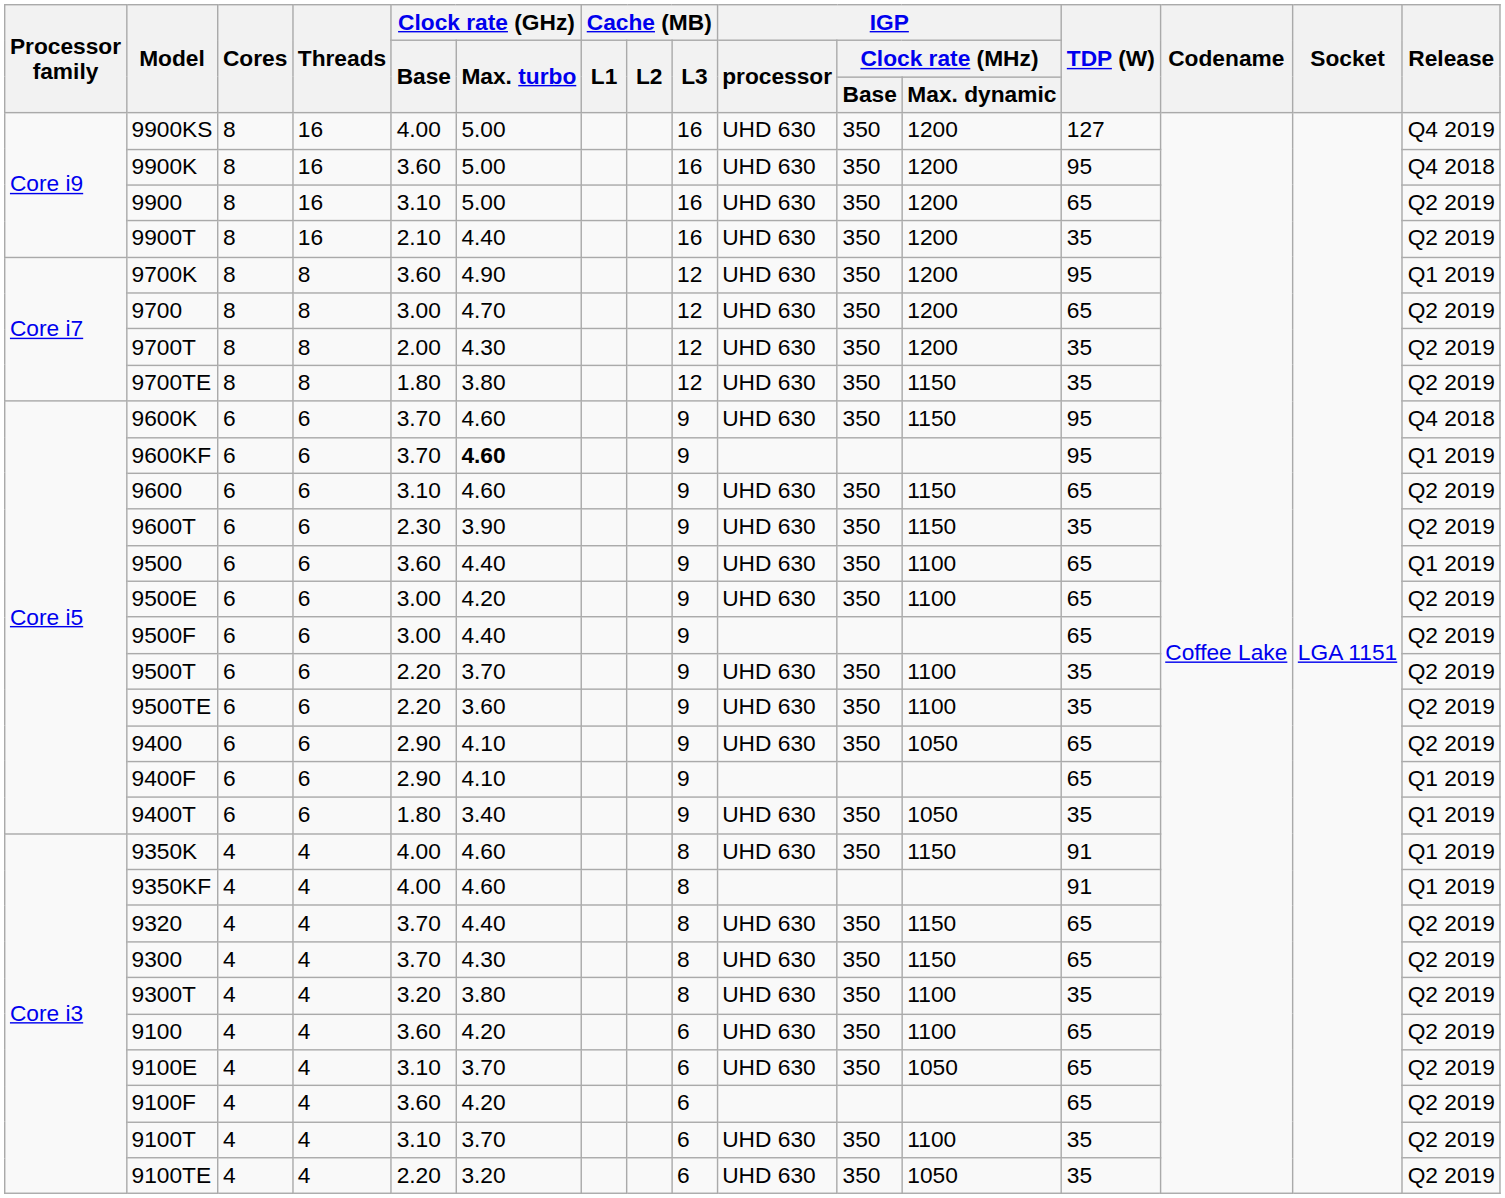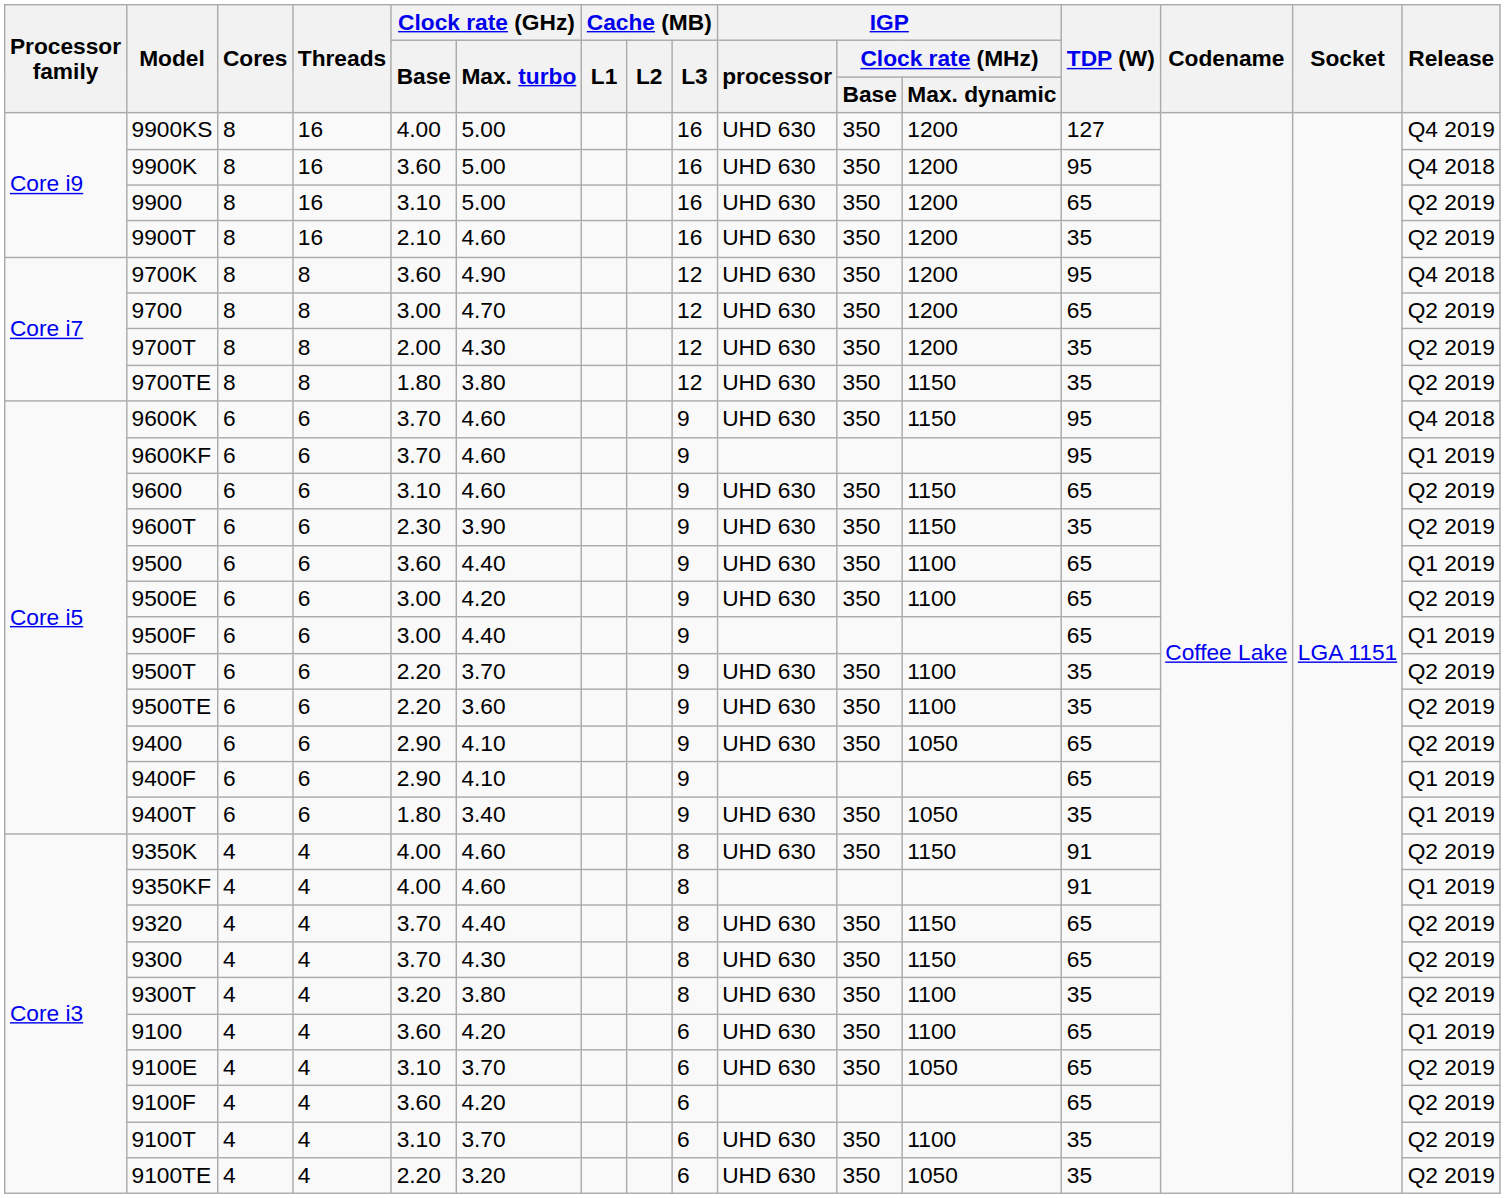9900T | Clock rate (GHz) / Max. turbo: 4.40 -> 4.60
9700K | Release: Q1 2019 -> Q4 2018
9600KF | Clock rate (GHz) / Max. turbo: bold -> normal
9500F | Release: Q2 2019 -> Q1 2019
9350K | Release: Q1 2019 -> Q2 2019
9100 | Release: Q2 2019 -> Q1 2019
